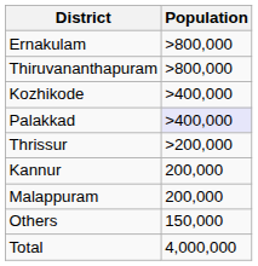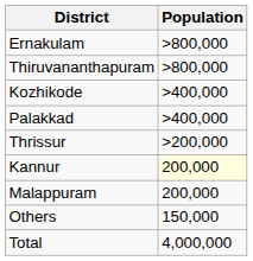Palakkad | Population: lavender background -> no background
Kannur | Population: no background -> lightyellow background
